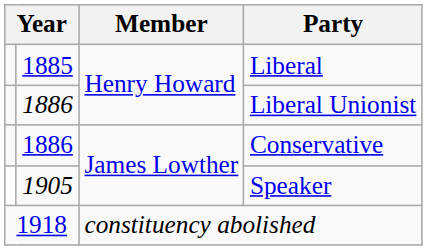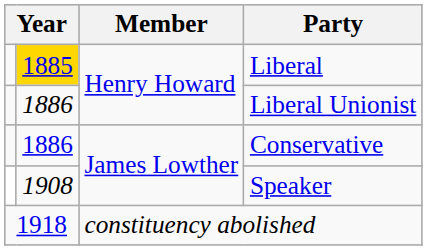Liberal | column 2: no background -> gold background
Speaker | column 2: 1905 -> 1908
